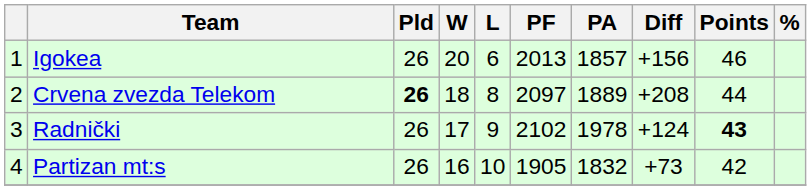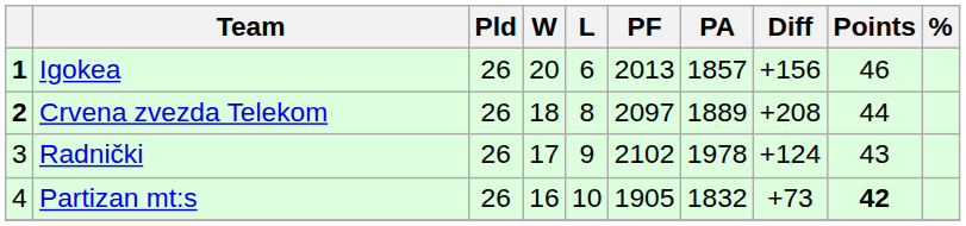Igokea | column 1: normal -> bold
Crvena zvezda Telekom | column 1: normal -> bold
Crvena zvezda Telekom | Pld: bold -> normal
Radnički | Points: bold -> normal
Partizan mt:s | Points: normal -> bold
